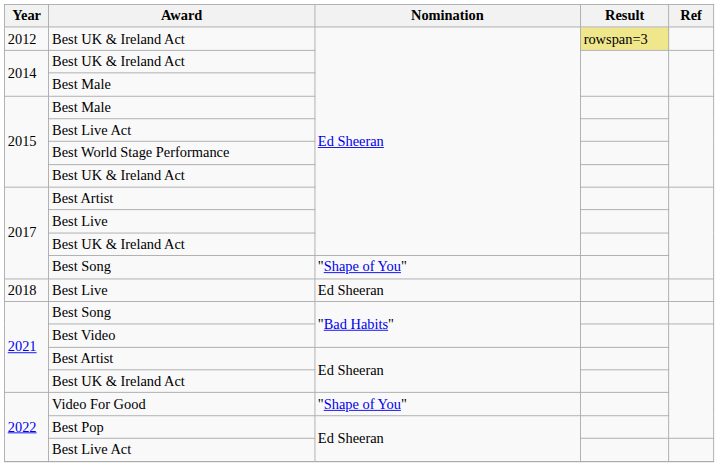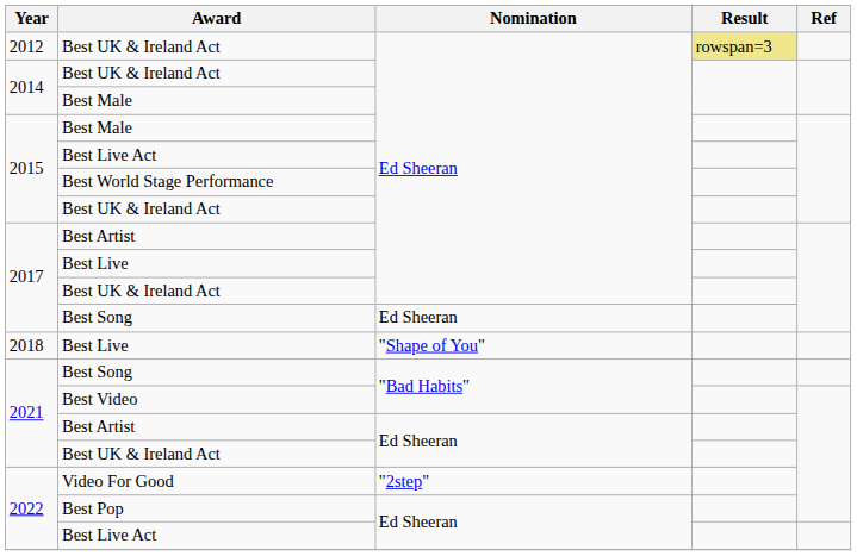2017 / Best Song | Nomination: "Shape of You" -> Ed Sheeran
2018 / Best Live | Nomination: Ed Sheeran -> "Shape of You"
Video For Good | Nomination: "Shape of You" -> "2step"
